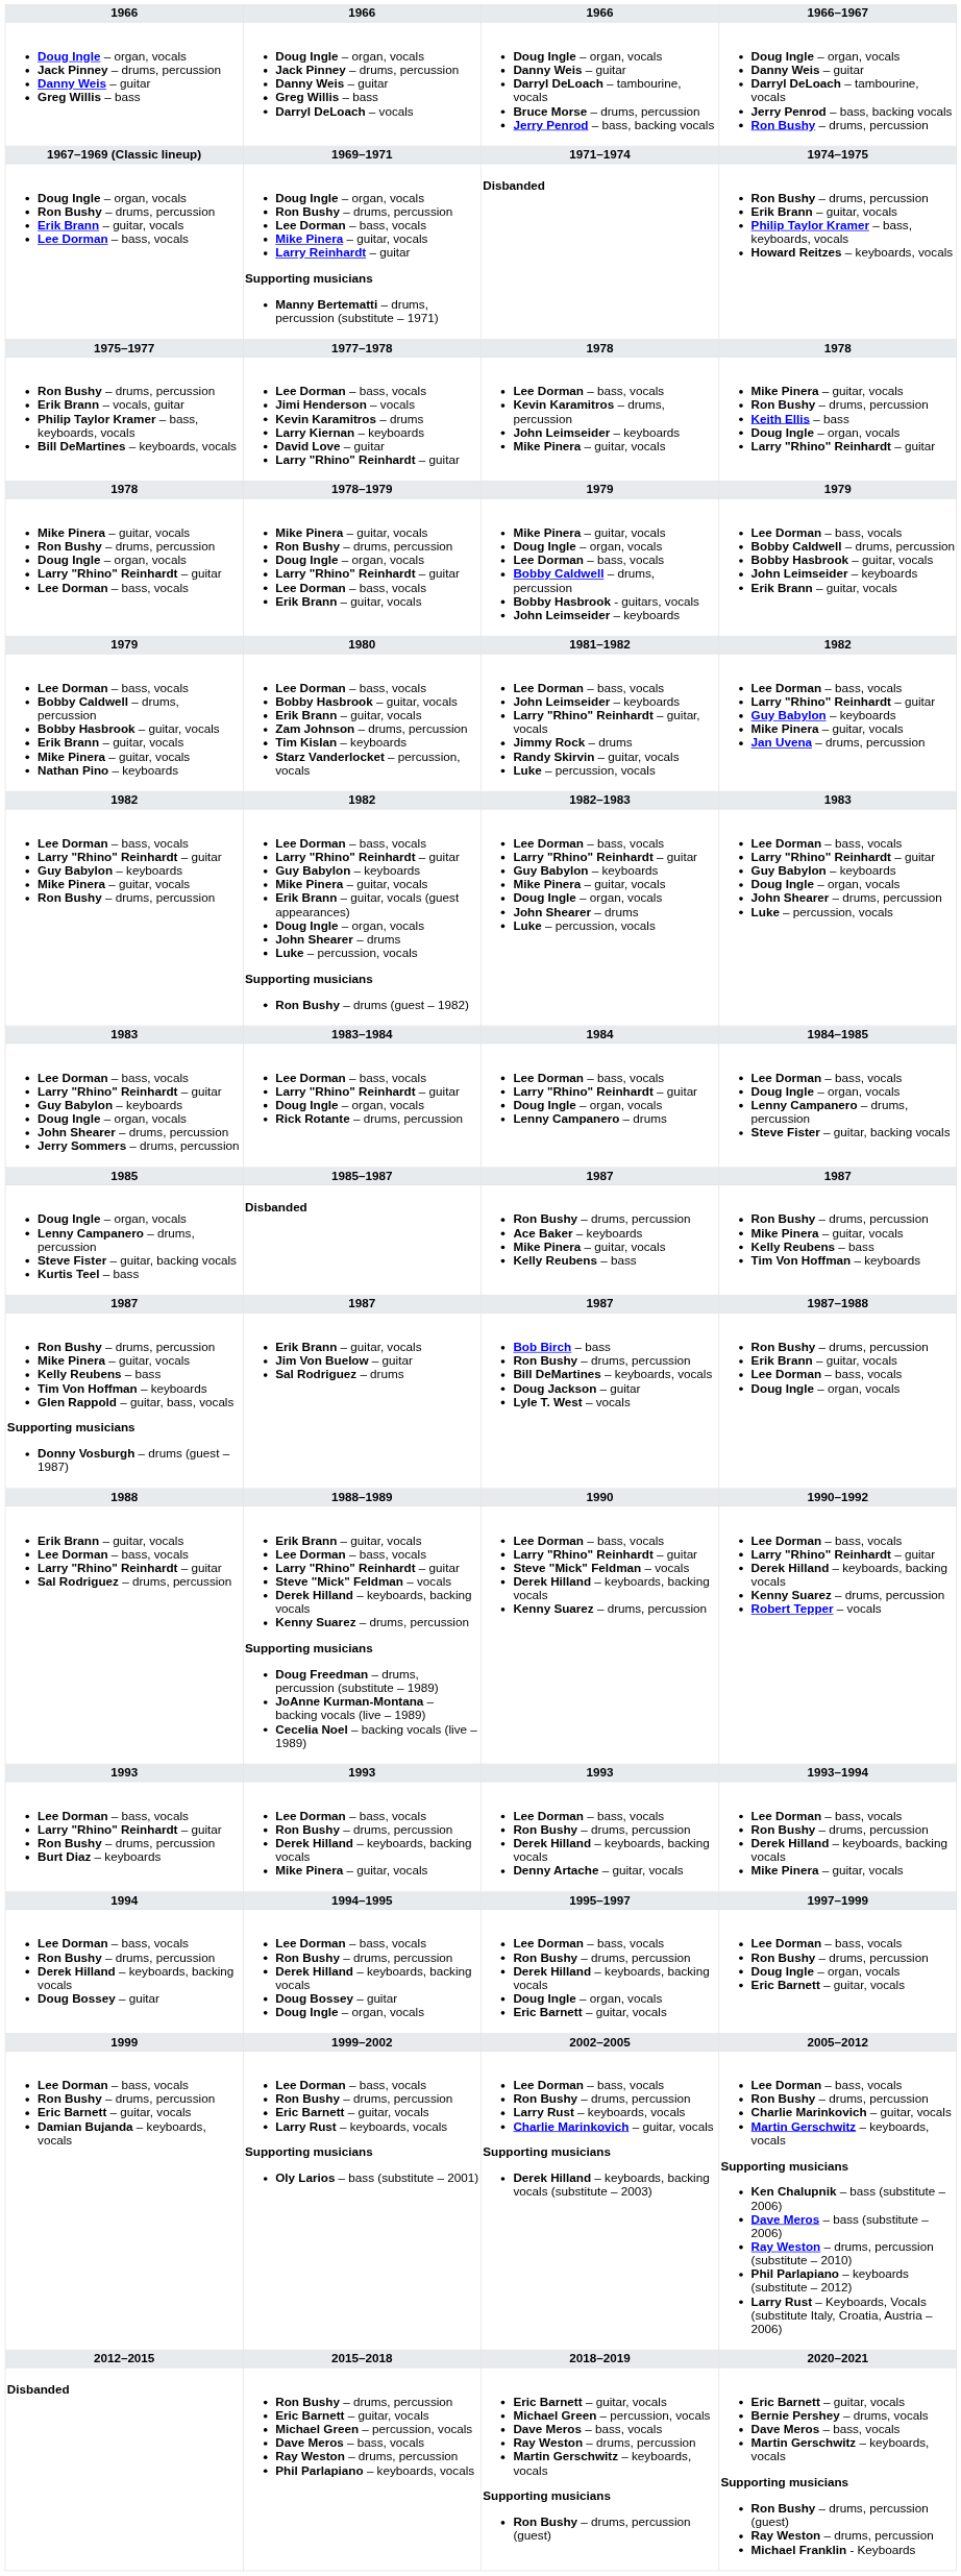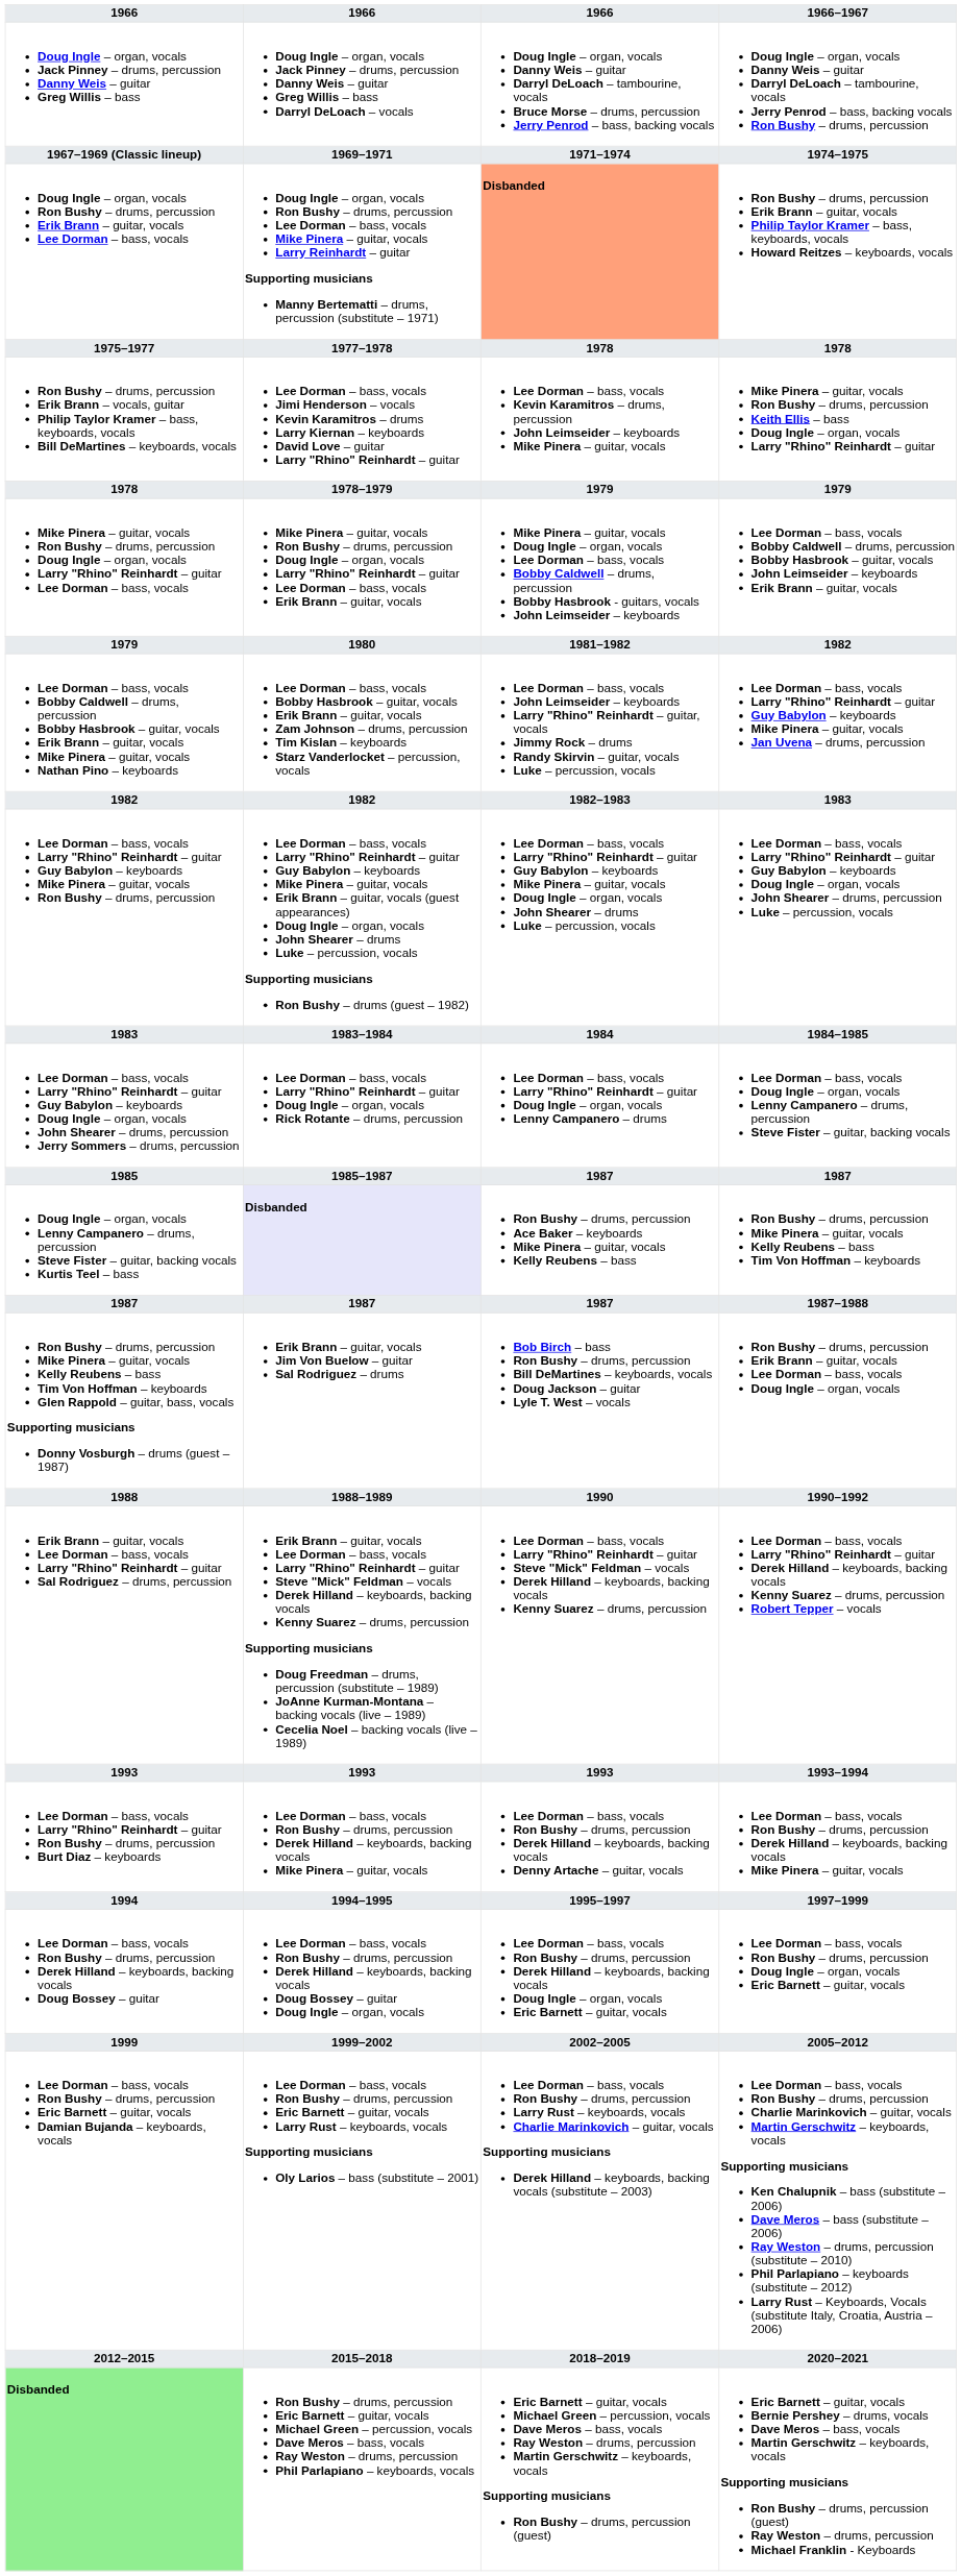row 4 | column 3: no background -> lightsalmon background
row 16 | column 2: no background -> lavender background
row 28 | column 1: no background -> lightgreen background
